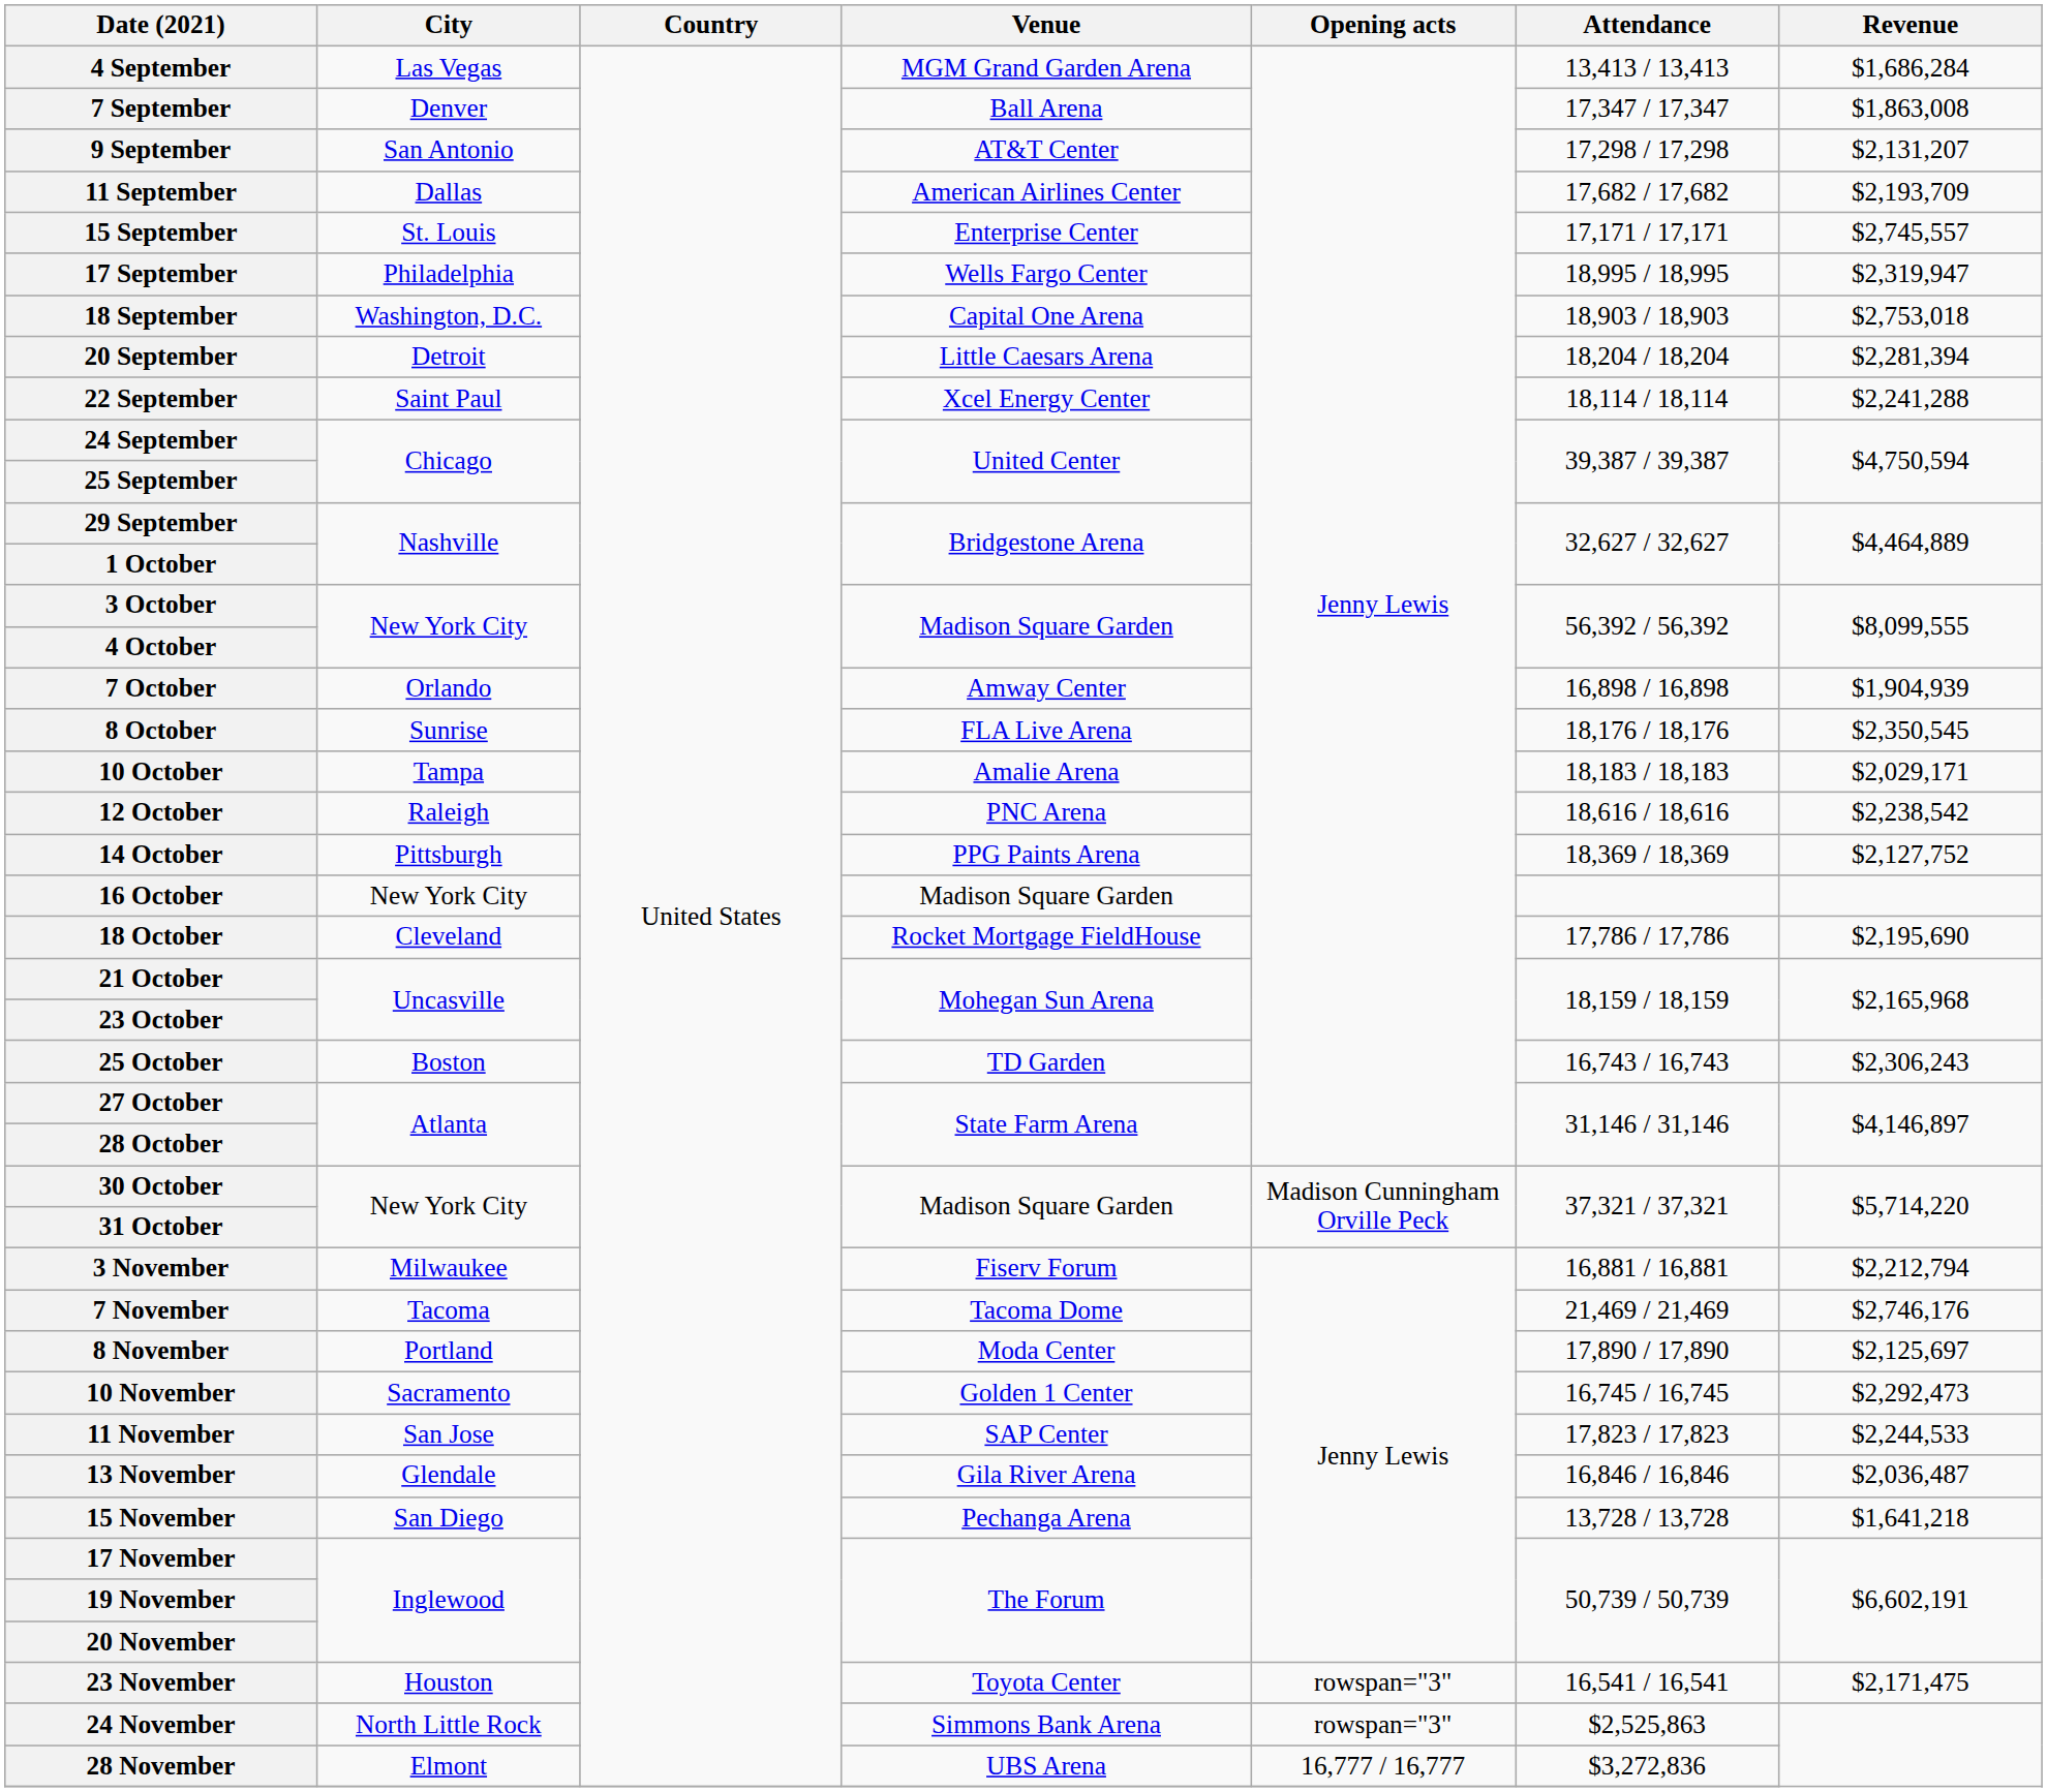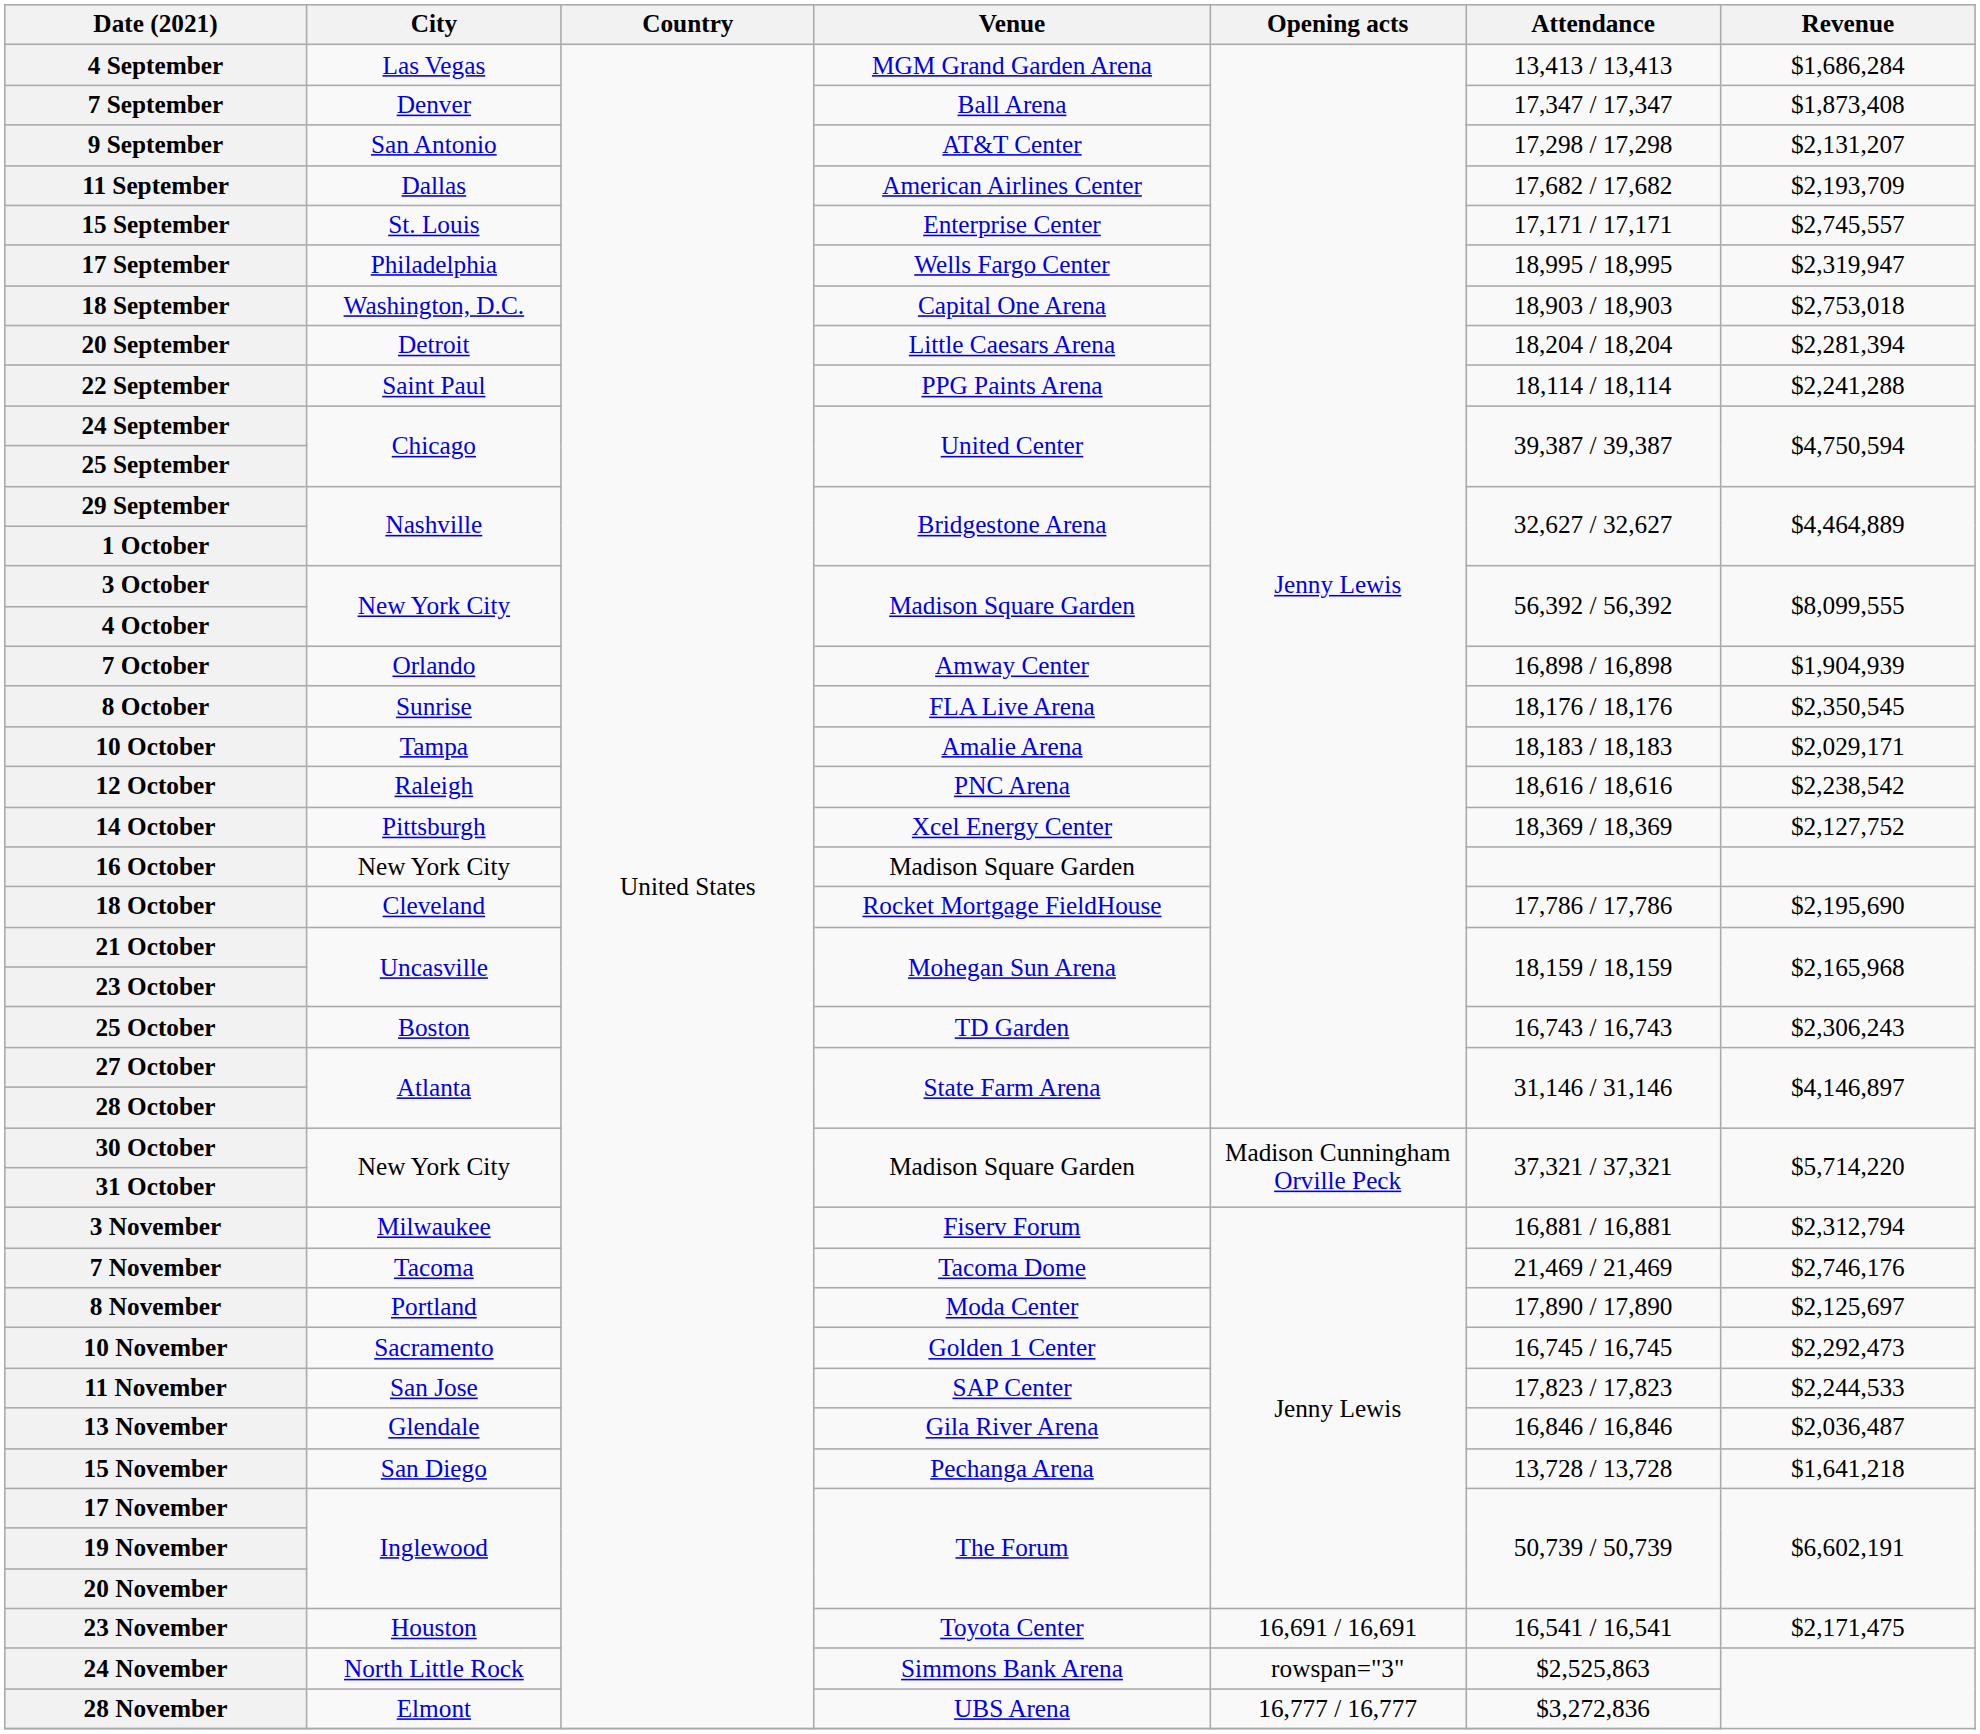7 September | Revenue: $1,863,008 -> $1,873,408
22 September | Venue: Xcel Energy Center -> PPG Paints Arena
14 October | Venue: PPG Paints Arena -> Xcel Energy Center
3 November | Revenue: $2,212,794 -> $2,312,794
23 November | Opening acts: rowspan="3" -> 16,691 / 16,691
